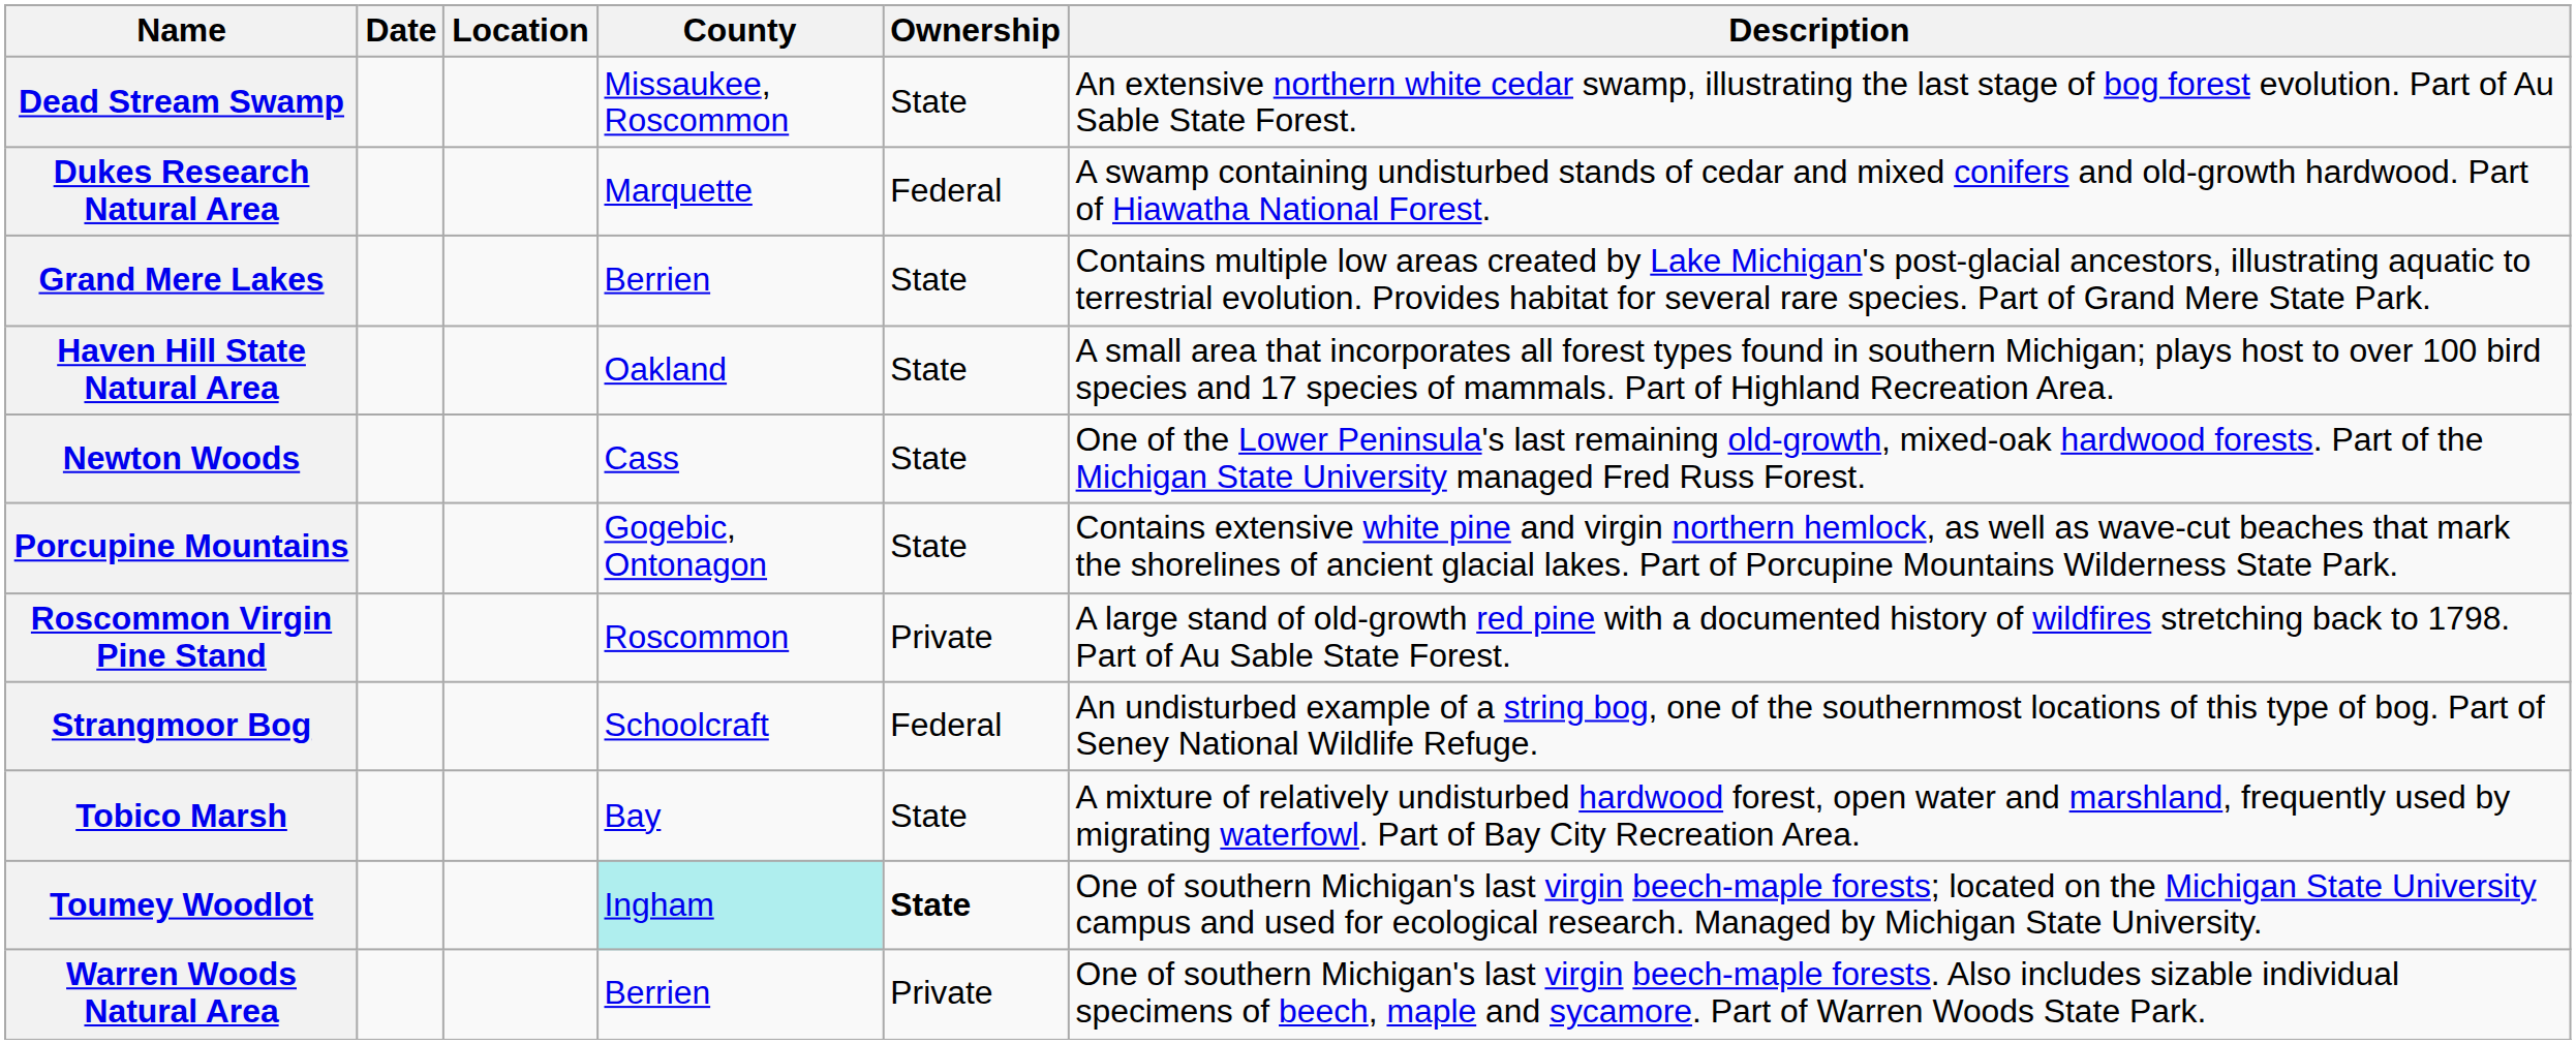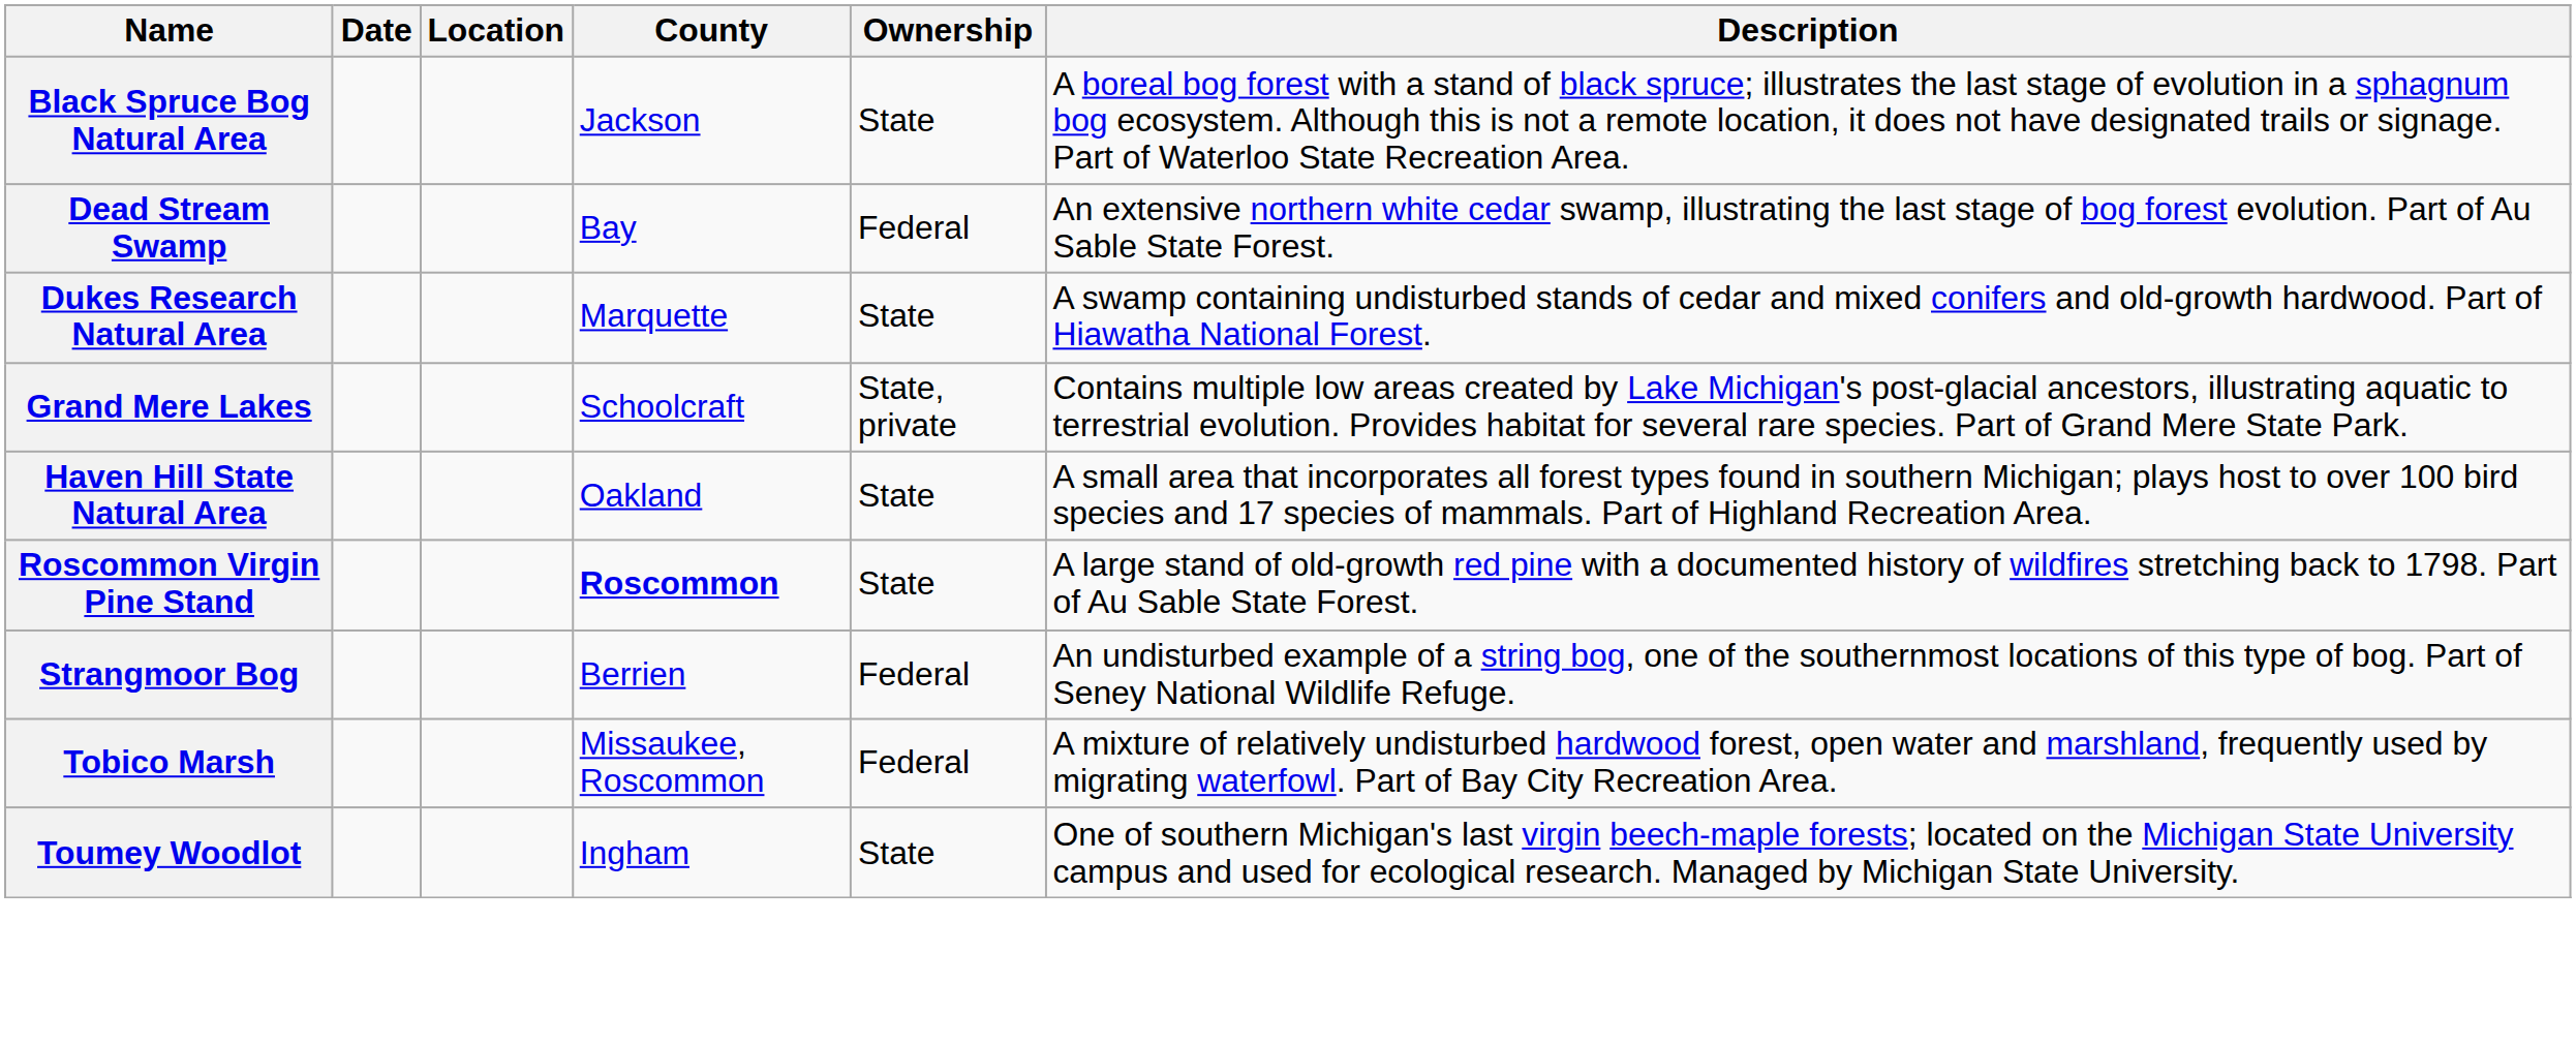+ row: Black Spruce Bog Natural Area | Jackson | State | A boreal bog forest with a stand of black spruce; illustrates the last stage of evolution in a sphagnum bog ecosystem. Although this is not a remote location, it does not have designated trails or signage. Part of Waterloo State Recreation Area.
Dead Stream Swamp | County: Missaukee, Roscommon -> Bay
Dead Stream Swamp | Ownership: State -> Federal
Dukes Research Natural Area | Ownership: Federal -> State
Grand Mere Lakes | County: Berrien -> Schoolcraft
Grand Mere Lakes | Ownership: State -> State, private
- row: Newton Woods | Cass | State | One of the Lower Peninsula's last remaining old-growth, mixed-oak hardwood forests. Part of the Michigan State University managed Fred Russ Forest.
- row: Porcupine Mountains | Gogebic, Ontonagon | State | Contains extensive white pine and virgin northern hemlock, as well as wave-cut beaches that mark the shorelines of ancient glacial lakes. Part of Porcupine Mountains Wilderness State Park.
Roscommon Virgin Pine Stand | County: normal -> bold
Roscommon Virgin Pine Stand | Ownership: Private -> State
Strangmoor Bog | County: Schoolcraft -> Berrien
Tobico Marsh | County: Bay -> Missaukee, Roscommon
Tobico Marsh | Ownership: State -> Federal
Toumey Woodlot | County: paleturquoise background -> no background
Toumey Woodlot | Ownership: bold -> normal
- row: Warren Woods Natural Area | Berrien | Private | One of southern Michigan's last virgin beech-maple forests. Also includes sizable individual specimens of beech, maple and sycamore. Part of Warren Woods State Park.
